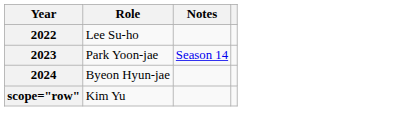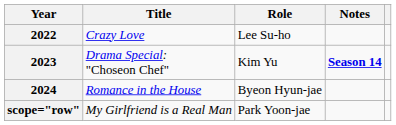+ column: Title | Crazy Love | Drama Special: "Choseon Chef" | Romance in the House | My Girlfriend is a Real Man
2023 | Role: Park Yoon-jae -> Kim Yu
2023 | Notes: normal -> bold
scope="row" | Role: Kim Yu -> Park Yoon-jae
